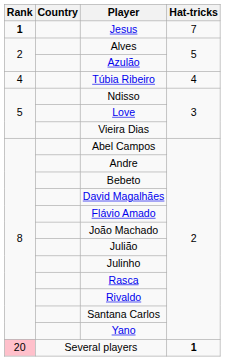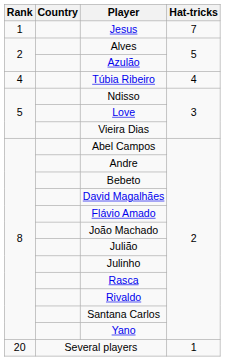Jesus | Rank: bold -> normal
Several players | Rank: pink background -> no background
Several players | Hat-tricks: bold -> normal
